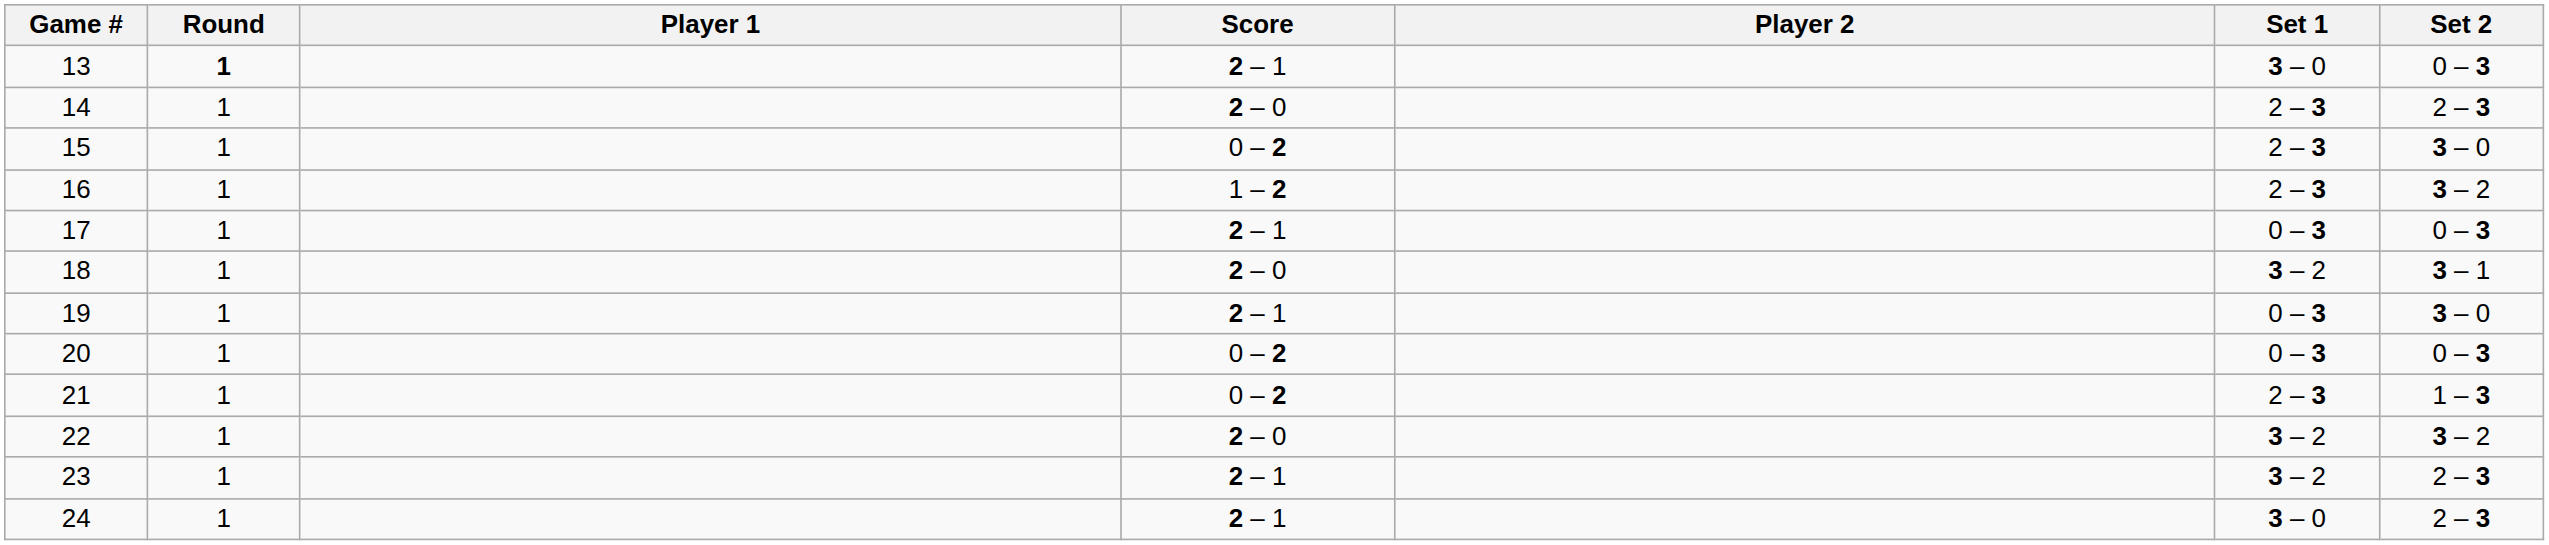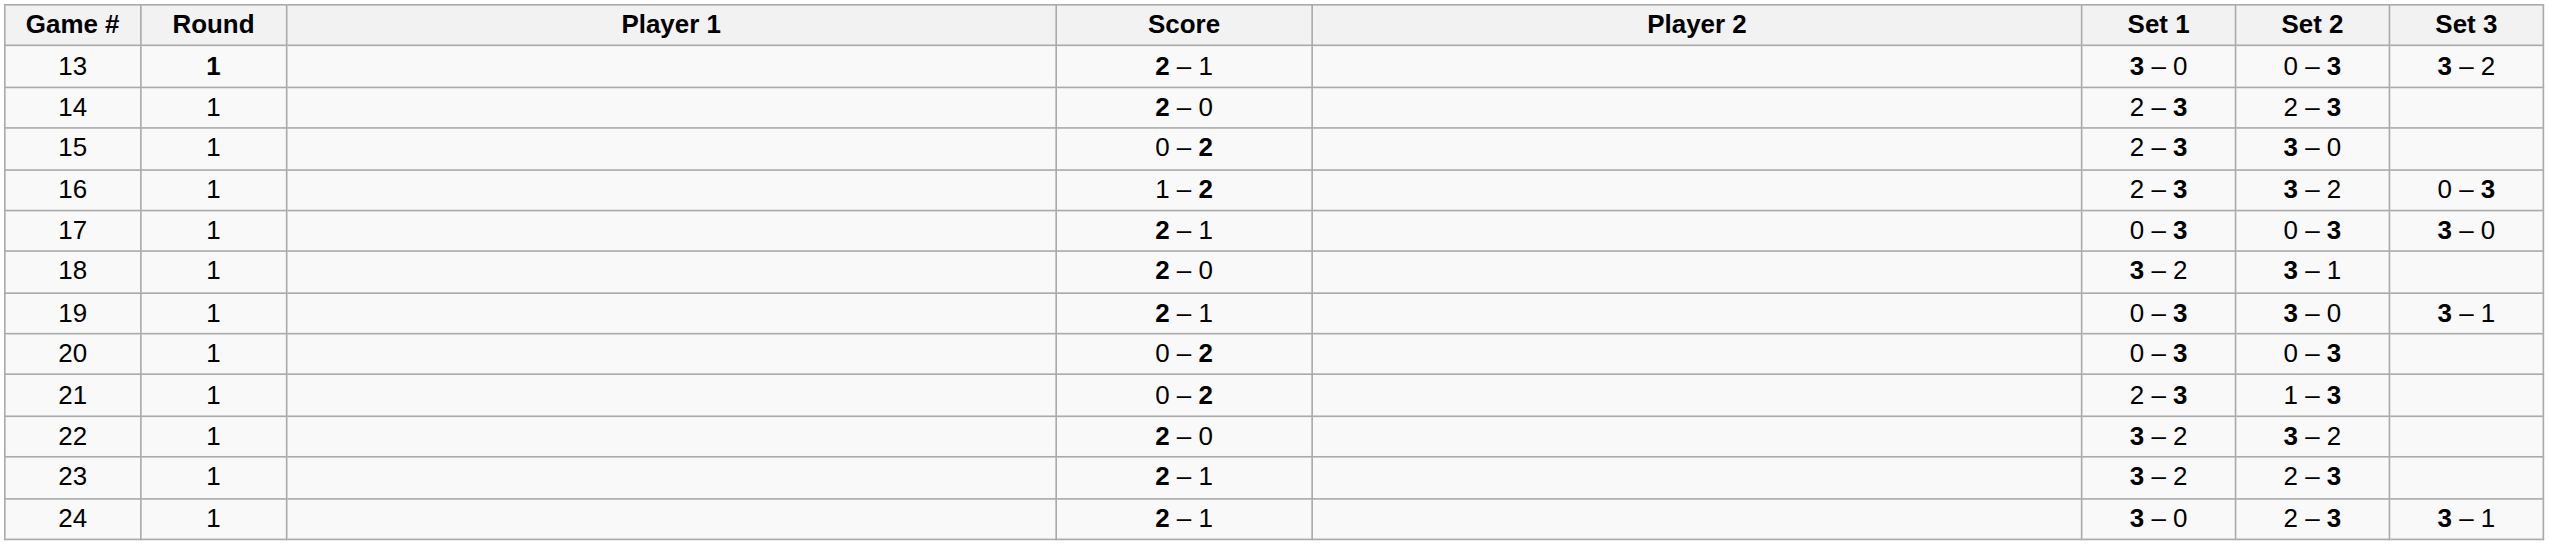+ column: Set 3 | 3 – 2 | 0 – 3 | 3 – 0 | 3 – 1 | 3 – 1
